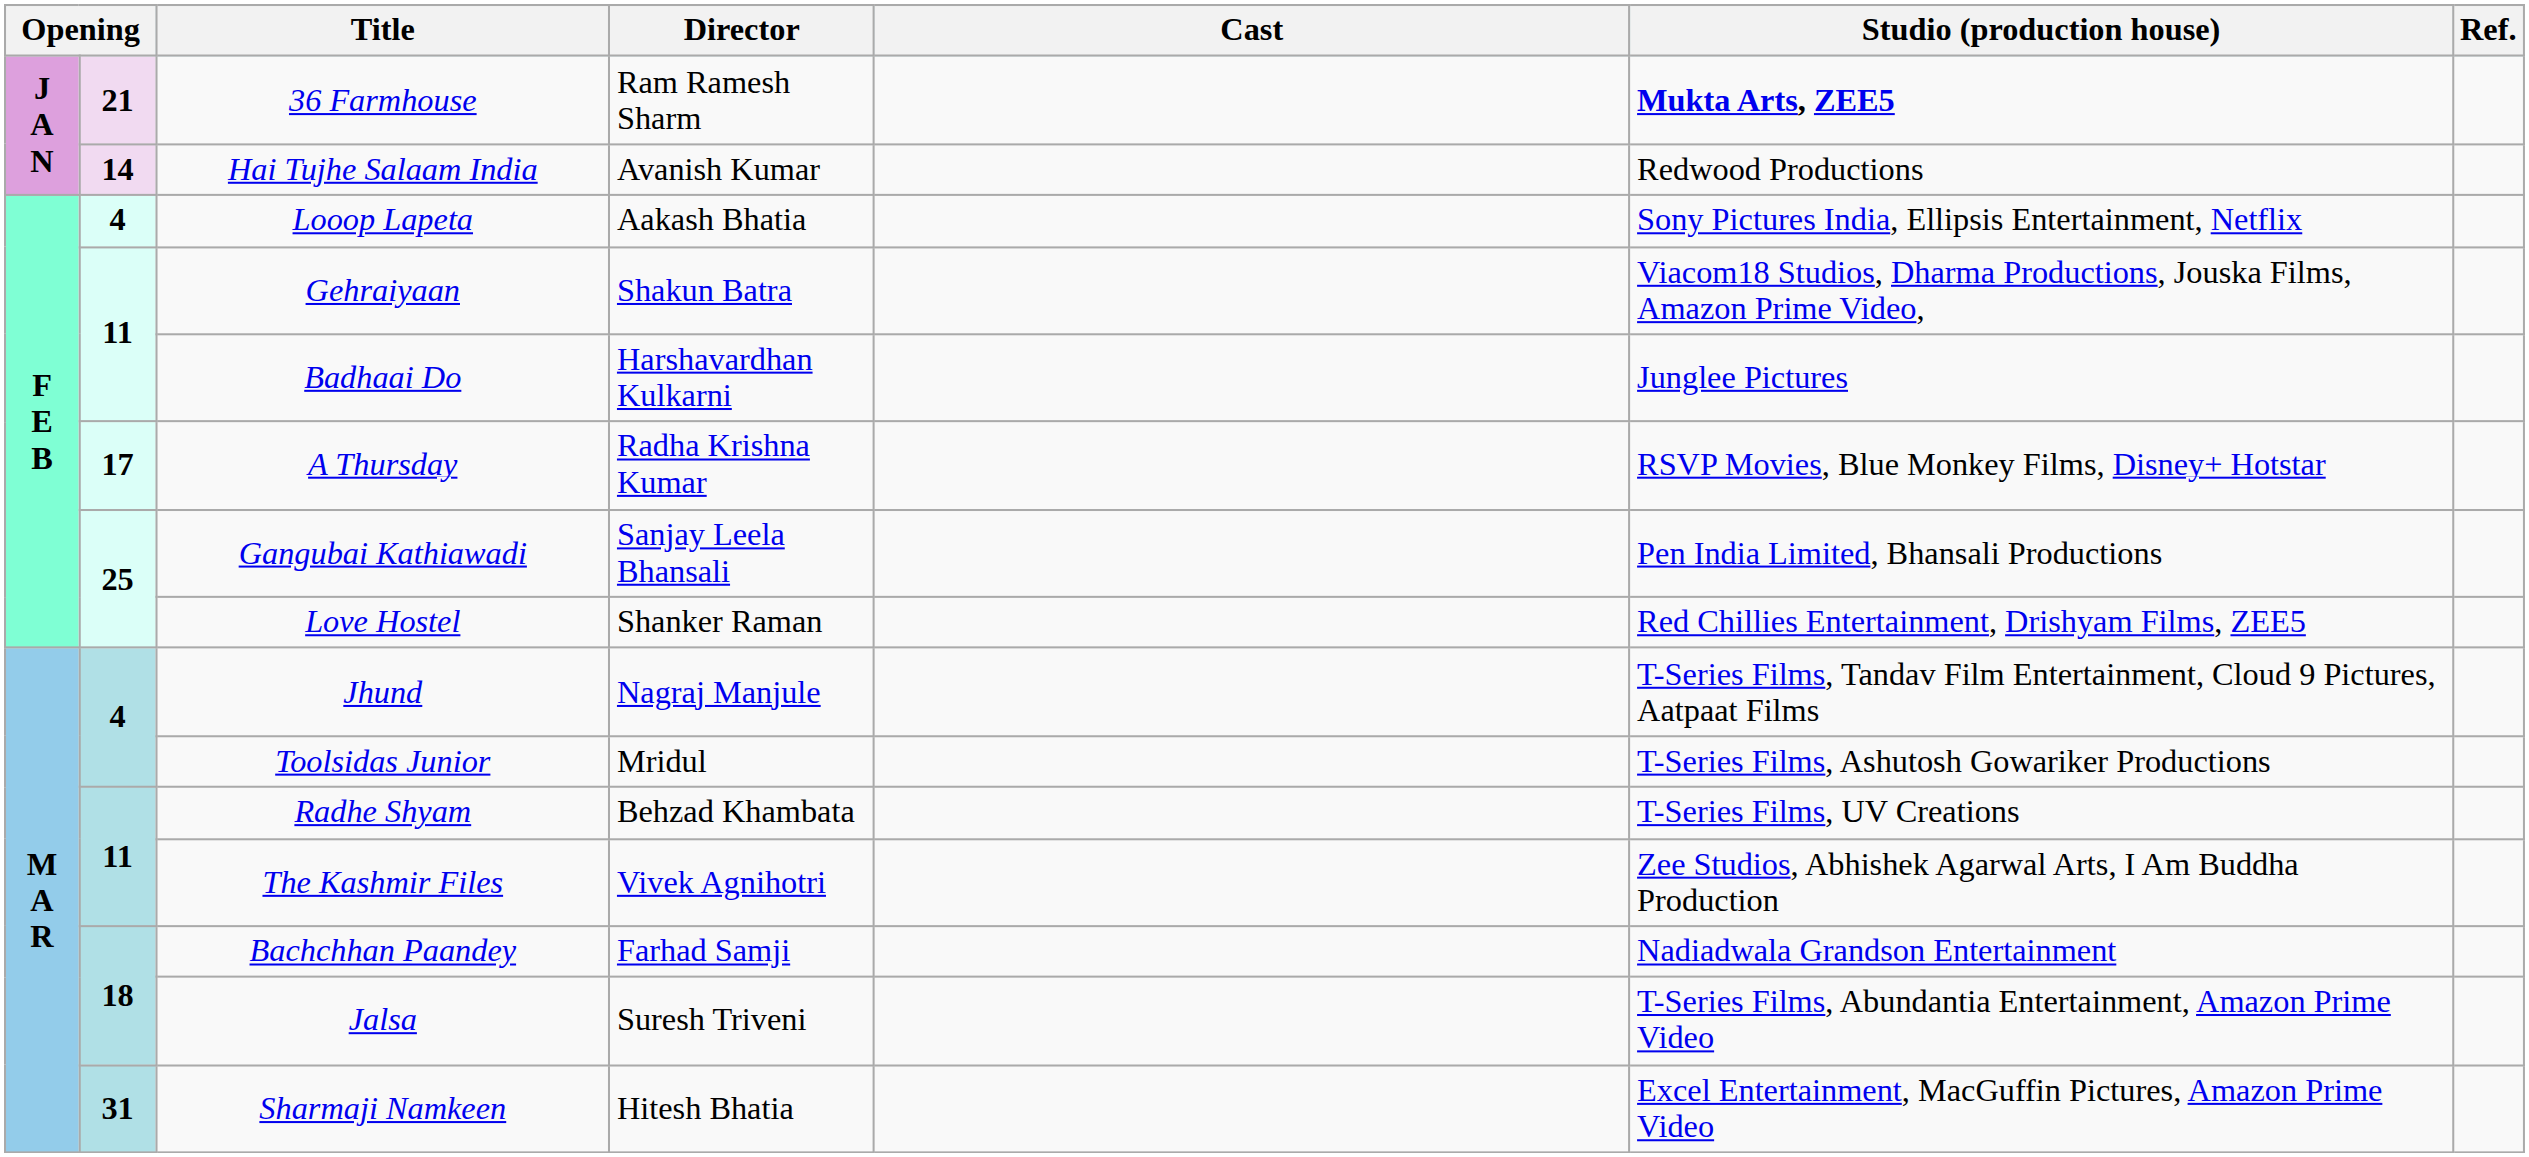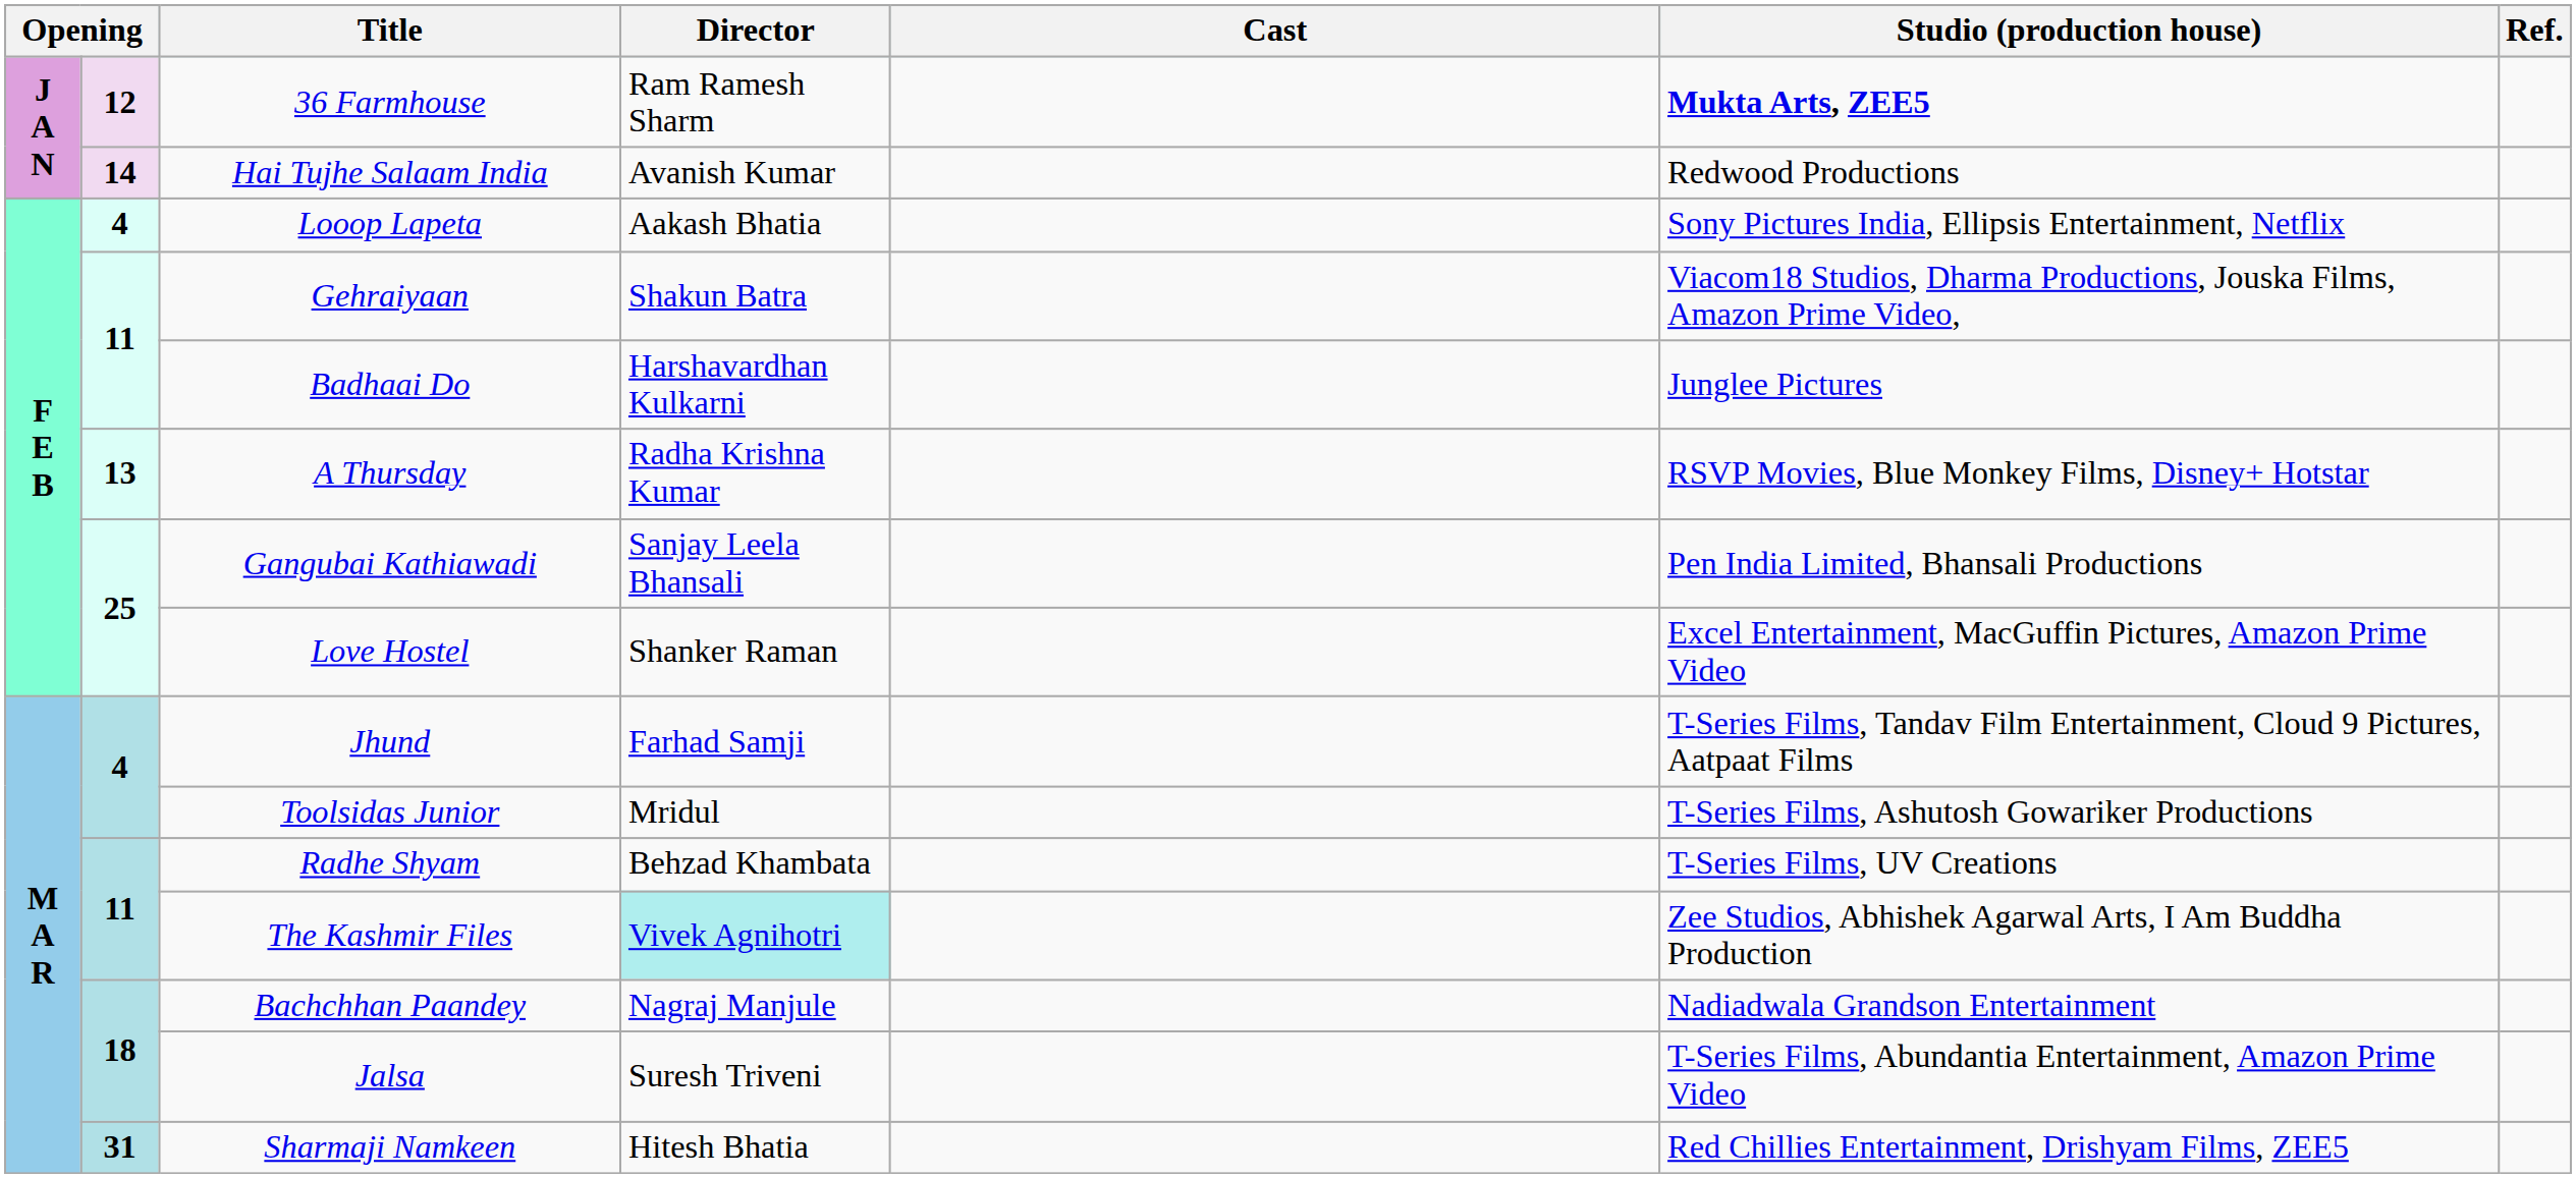36 Farmhouse | column 2: 21 -> 12
A Thursday | column 2: 17 -> 13
Love Hostel | Studio (production house): Red Chillies Entertainment, Drishyam Films, ZEE5 -> Excel Entertainment, MacGuffin Pictures, Amazon Prime Video
Jhund | Director: Nagraj Manjule -> Farhad Samji
The Kashmir Files | Director: no background -> paleturquoise background
Bachchhan Paandey | Director: Farhad Samji -> Nagraj Manjule
Sharmaji Namkeen | Studio (production house): Excel Entertainment, MacGuffin Pictures, Amazon Prime Video -> Red Chillies Entertainment, Drishyam Films, ZEE5
